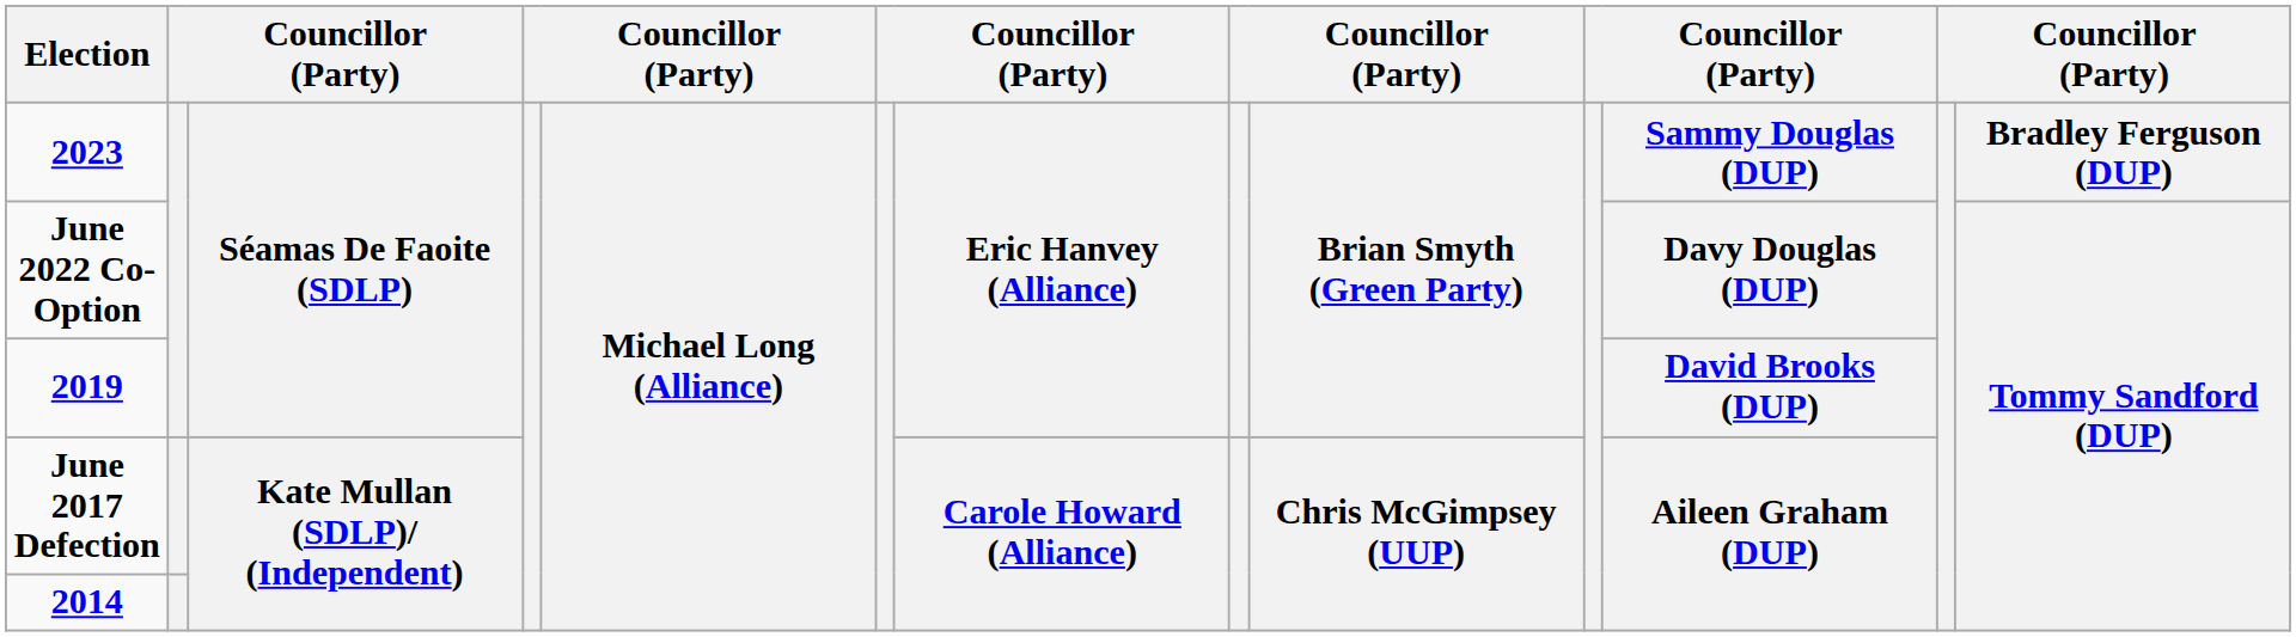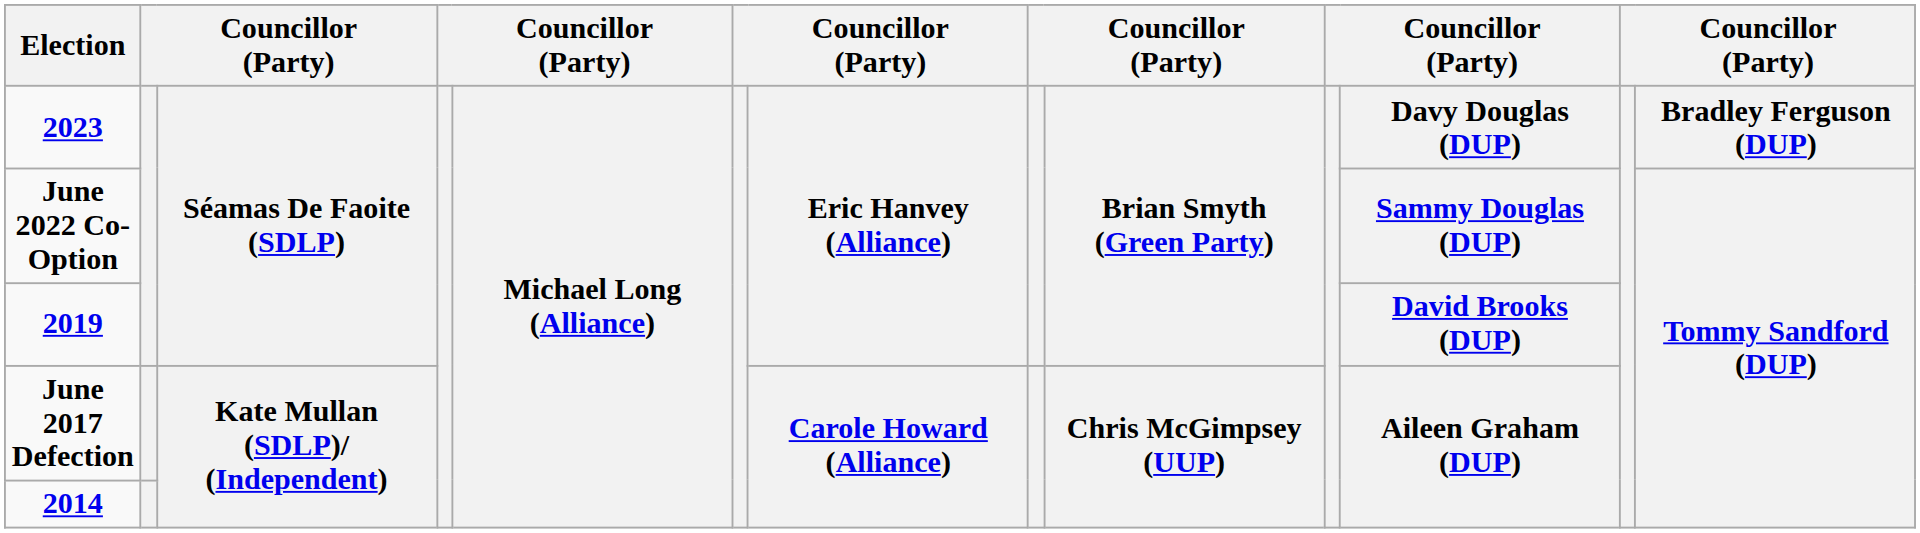2023 | column 11: Sammy Douglas (DUP) -> Davy Douglas (DUP)
June 2022 Co-Option | column 11: Davy Douglas (DUP) -> Sammy Douglas (DUP)
